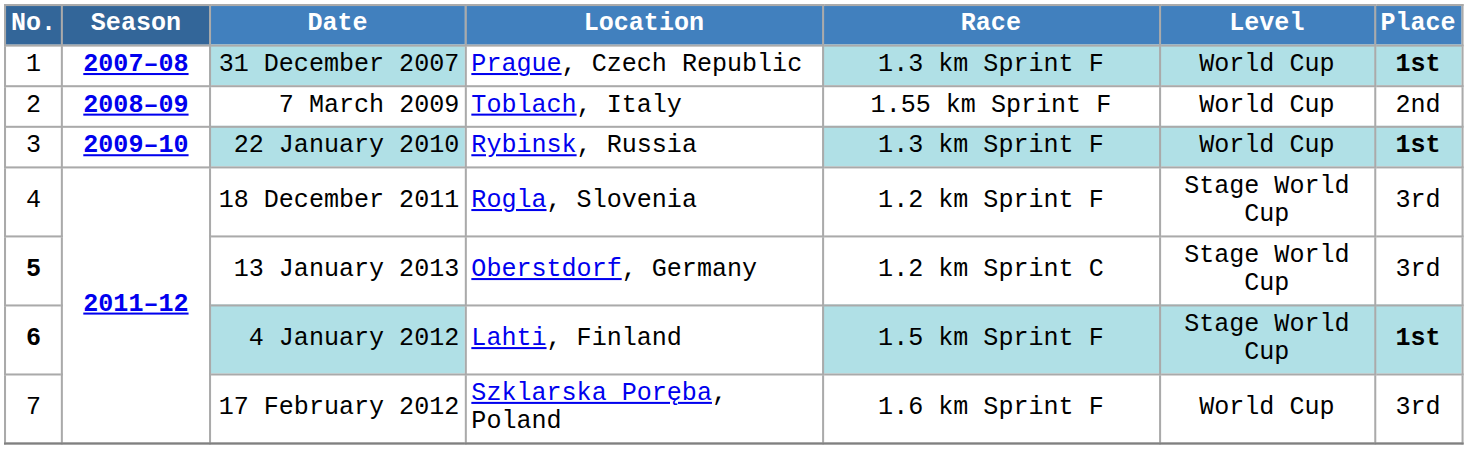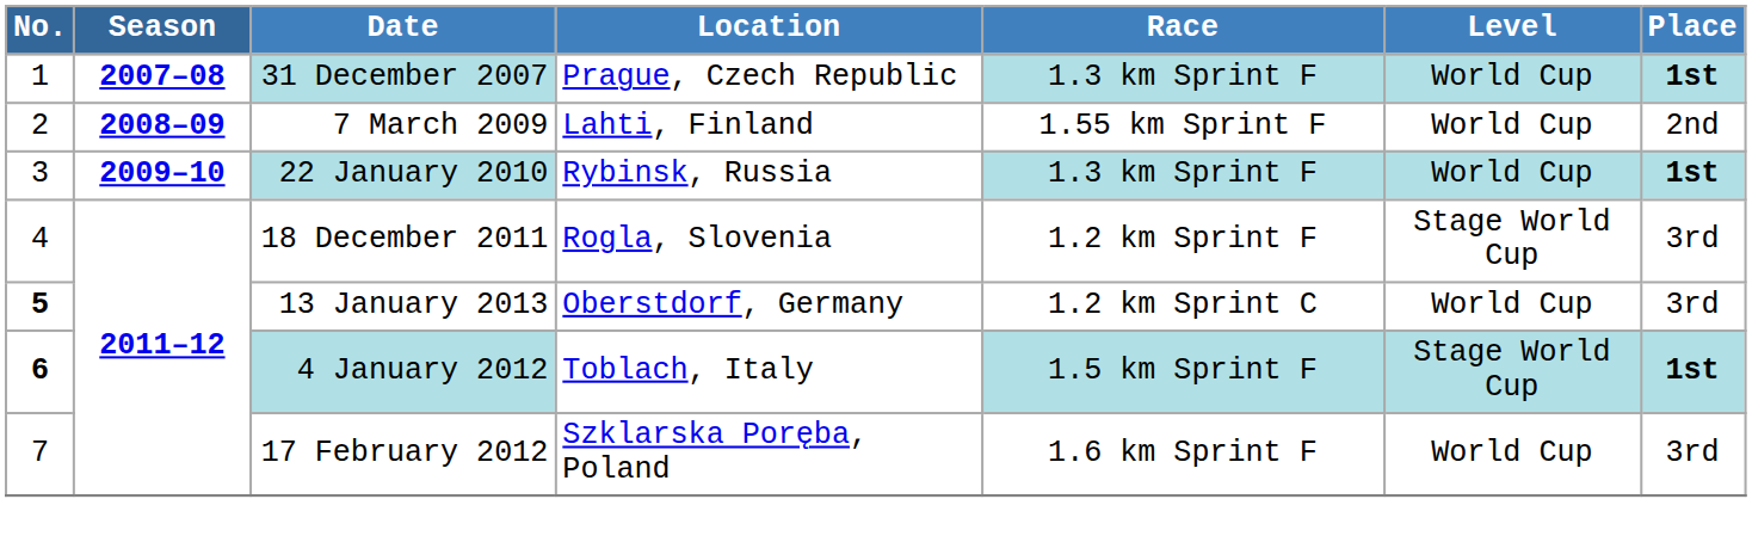7 March 2009 | Location: Toblach, Italy -> Lahti, Finland
13 January 2013 | Level: Stage World Cup -> World Cup
4 January 2012 | Location: Lahti, Finland -> Toblach, Italy
